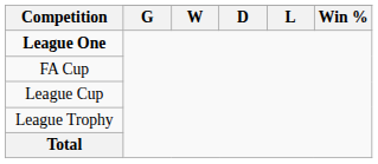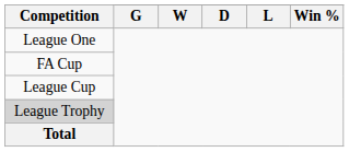League One | Competition: bold -> normal
League Trophy | Competition: no background -> lightgrey background
